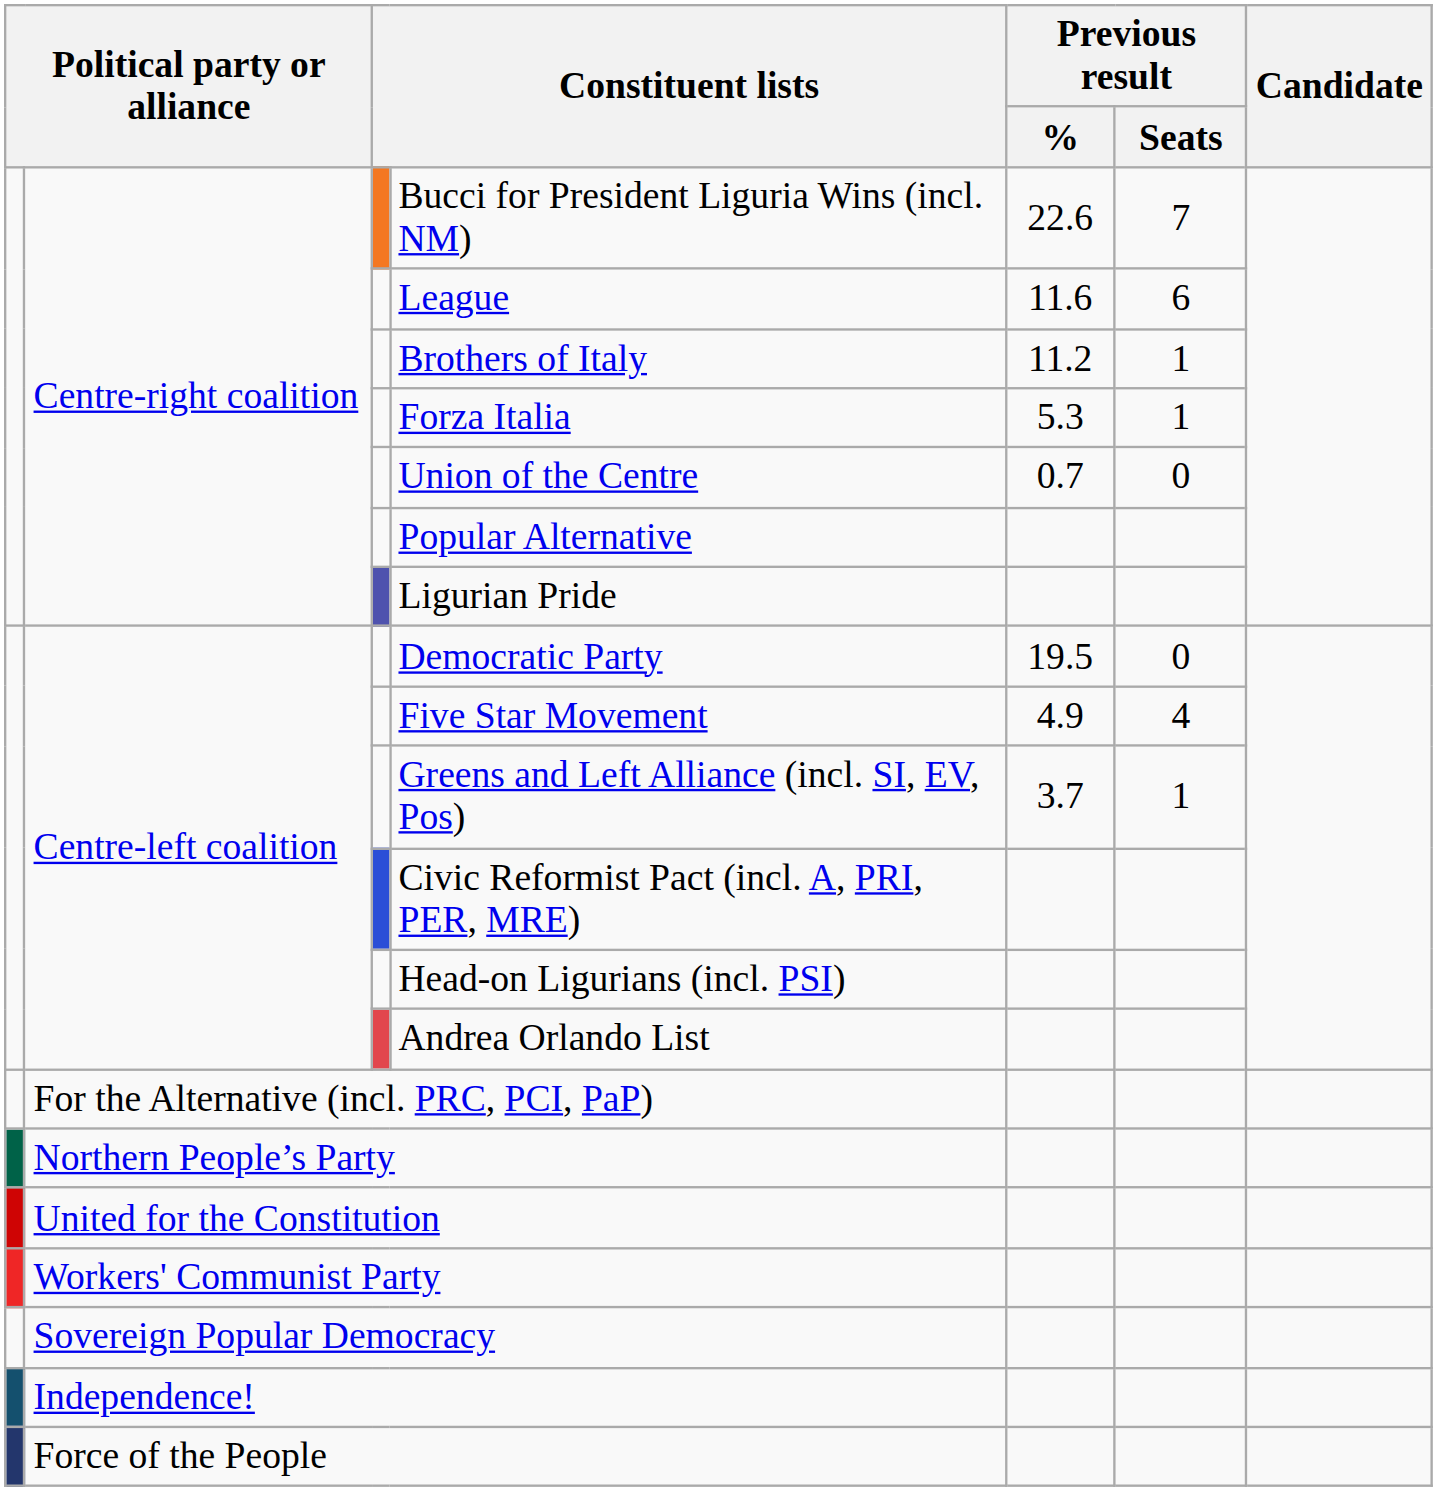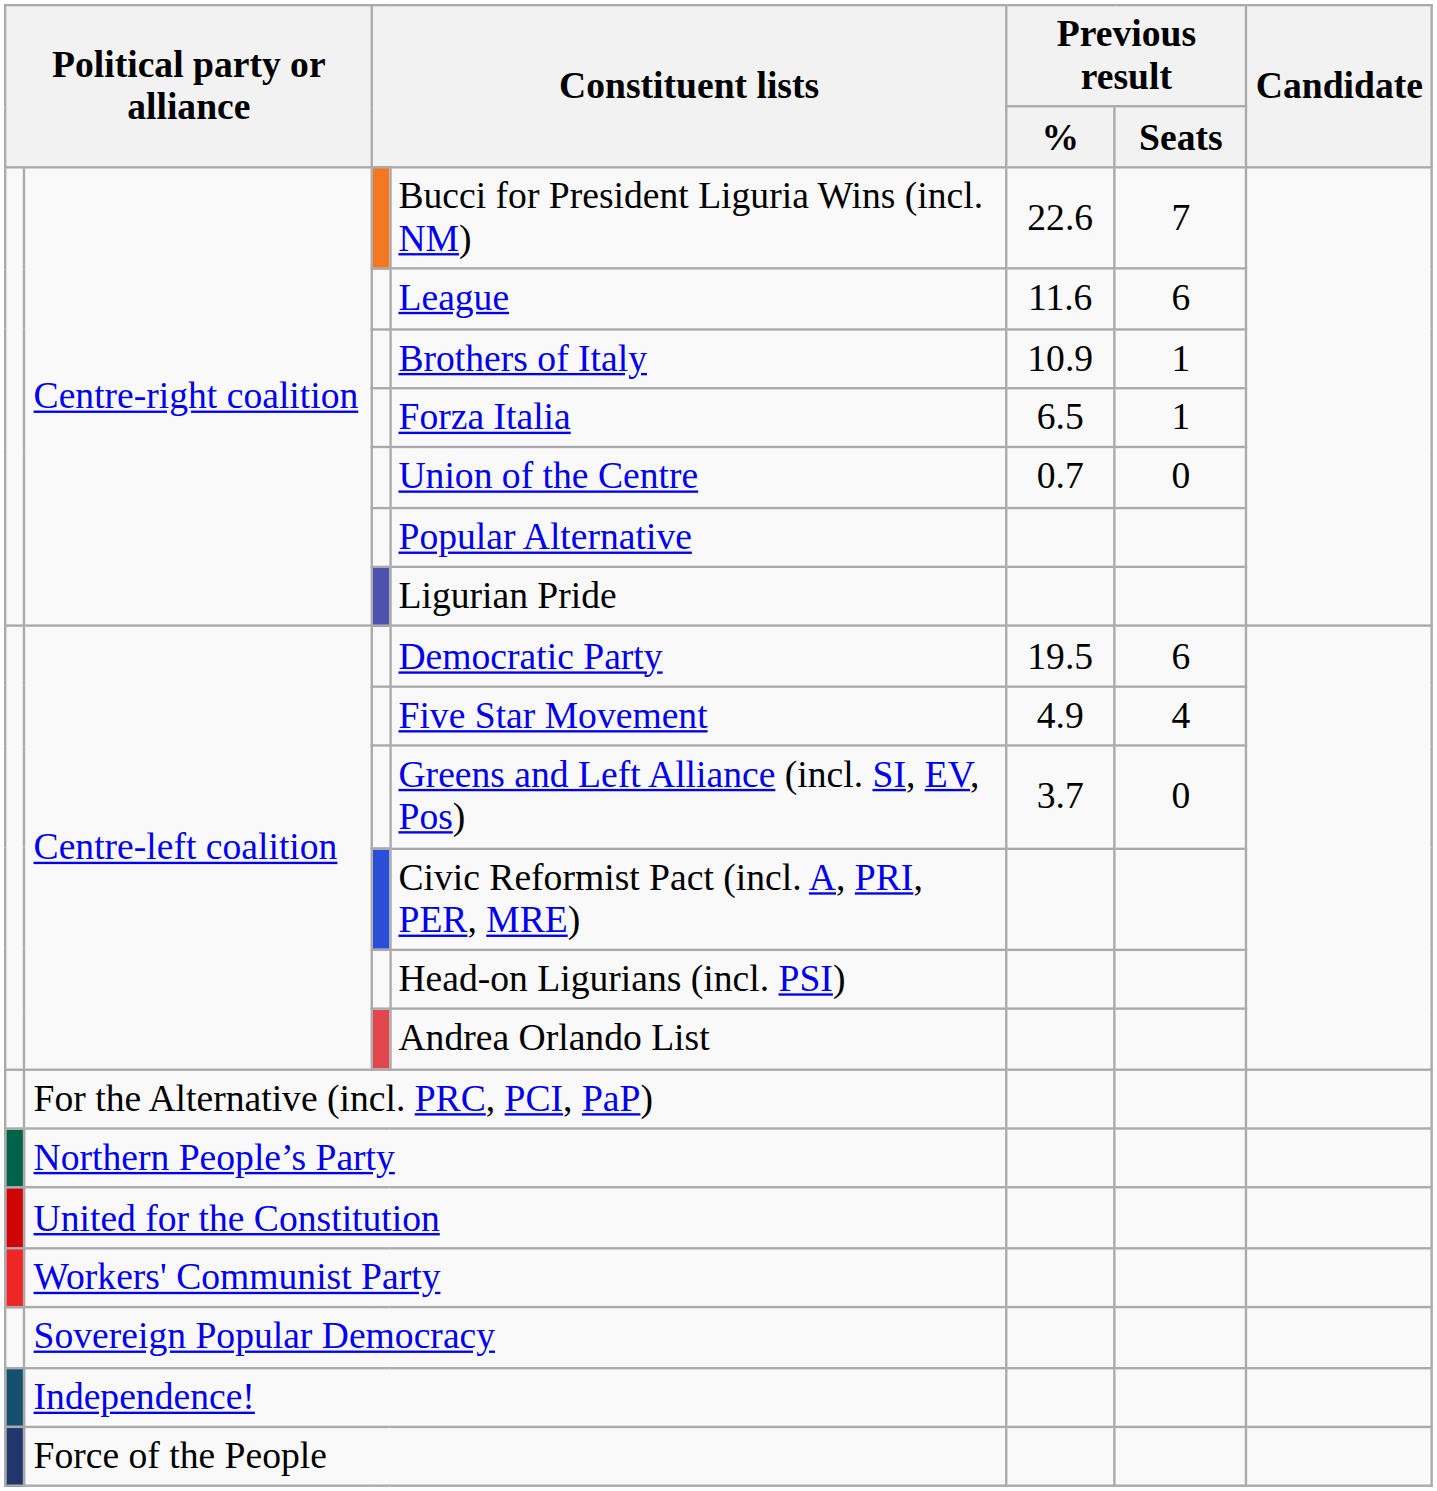Brothers of Italy | Previous result / %: 11.2 -> 10.9
Forza Italia | Previous result / %: 5.3 -> 6.5
Democratic Party | Previous result / Seats: 0 -> 6
Greens and Left Alliance (incl. SI, EV, Pos) | Previous result / Seats: 1 -> 0
